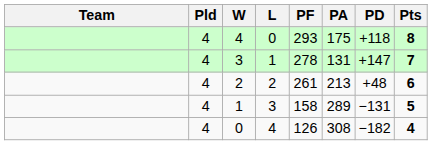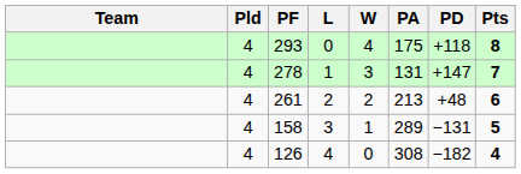columns swapped: W <-> PF
